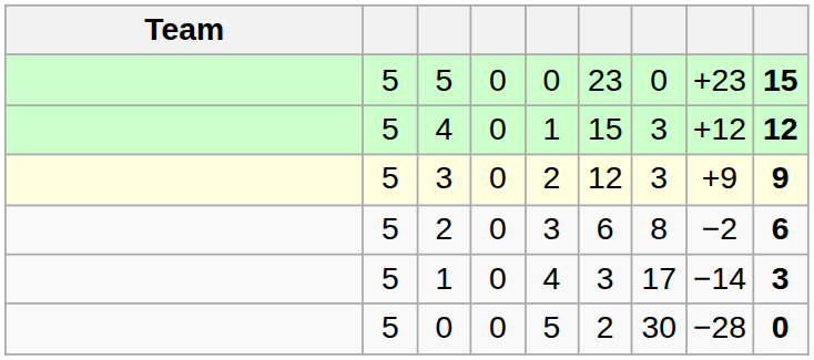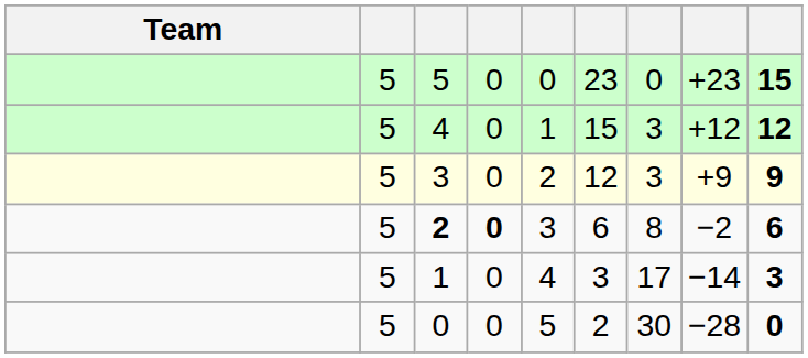row 5 | column 3: normal -> bold
row 5 | column 4: normal -> bold
